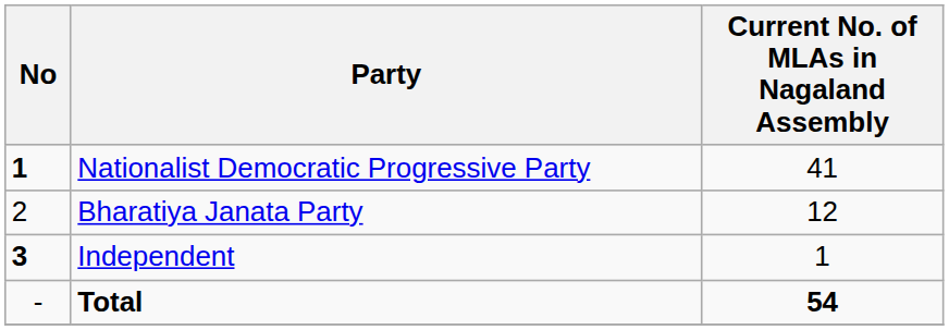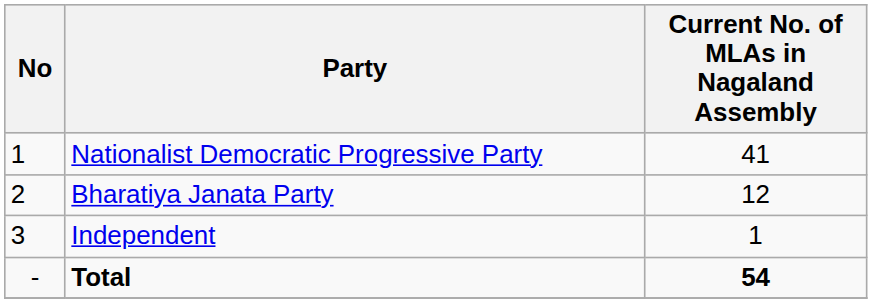Nationalist Democratic Progressive Party | No: bold -> normal
Independent | No: bold -> normal
